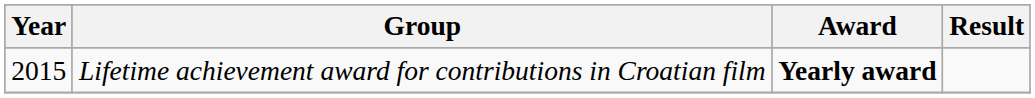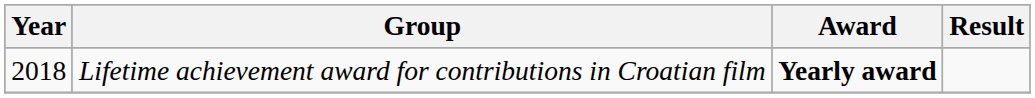row 2 | Year: 2015 -> 2018
